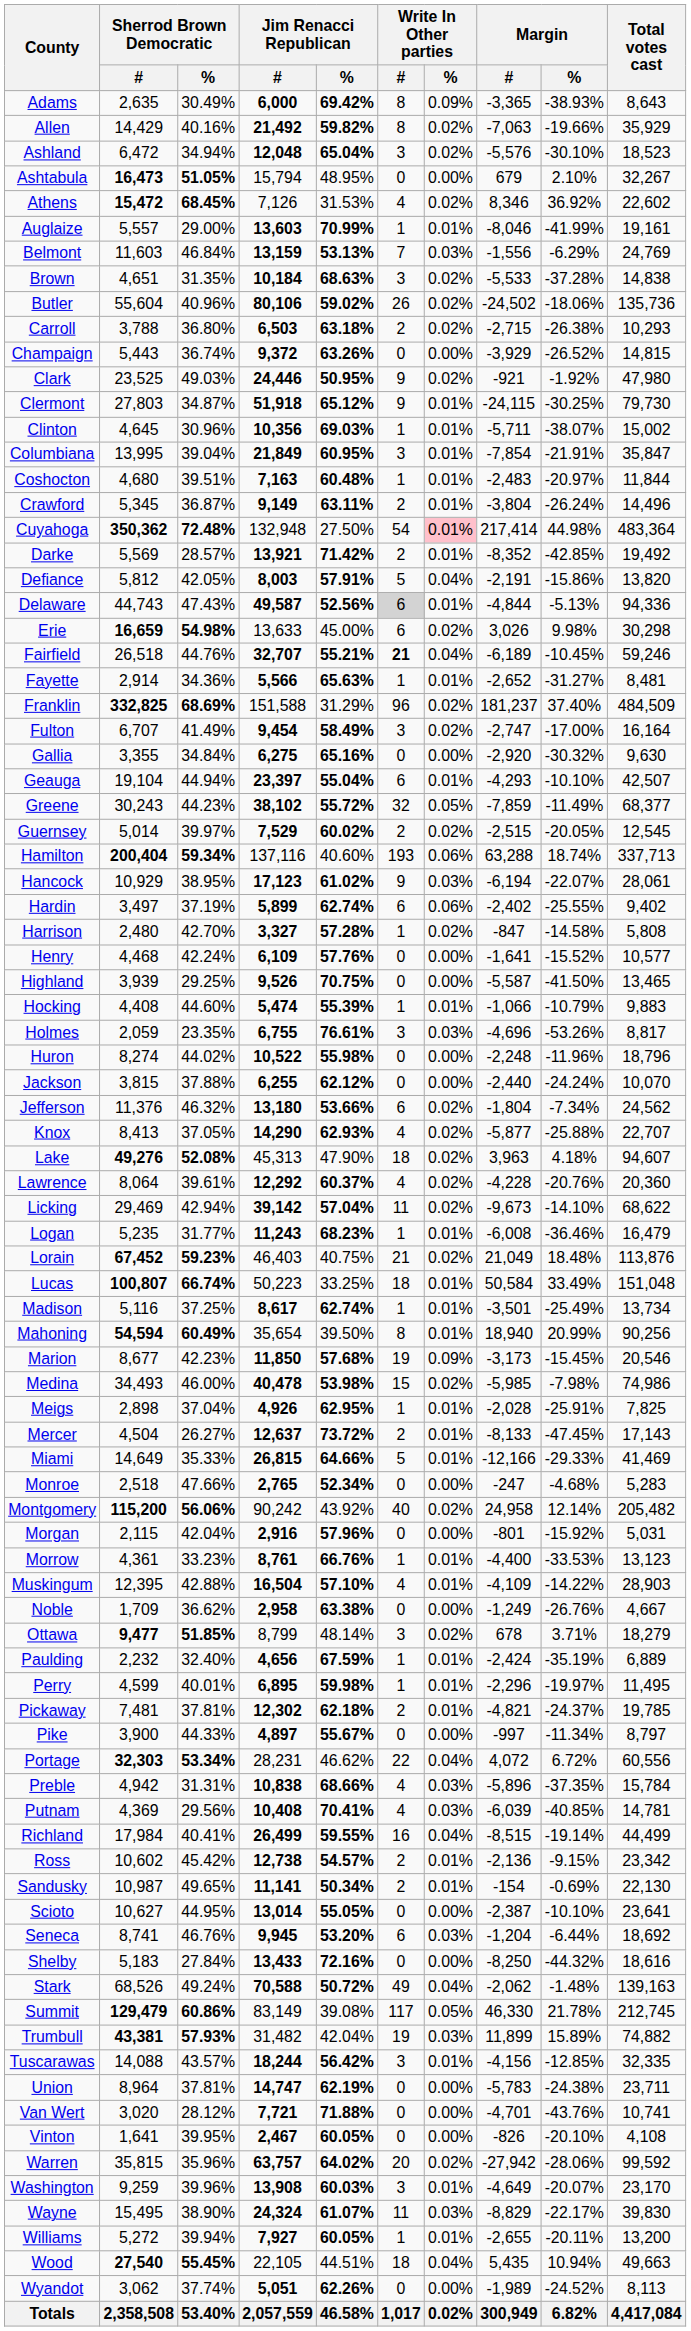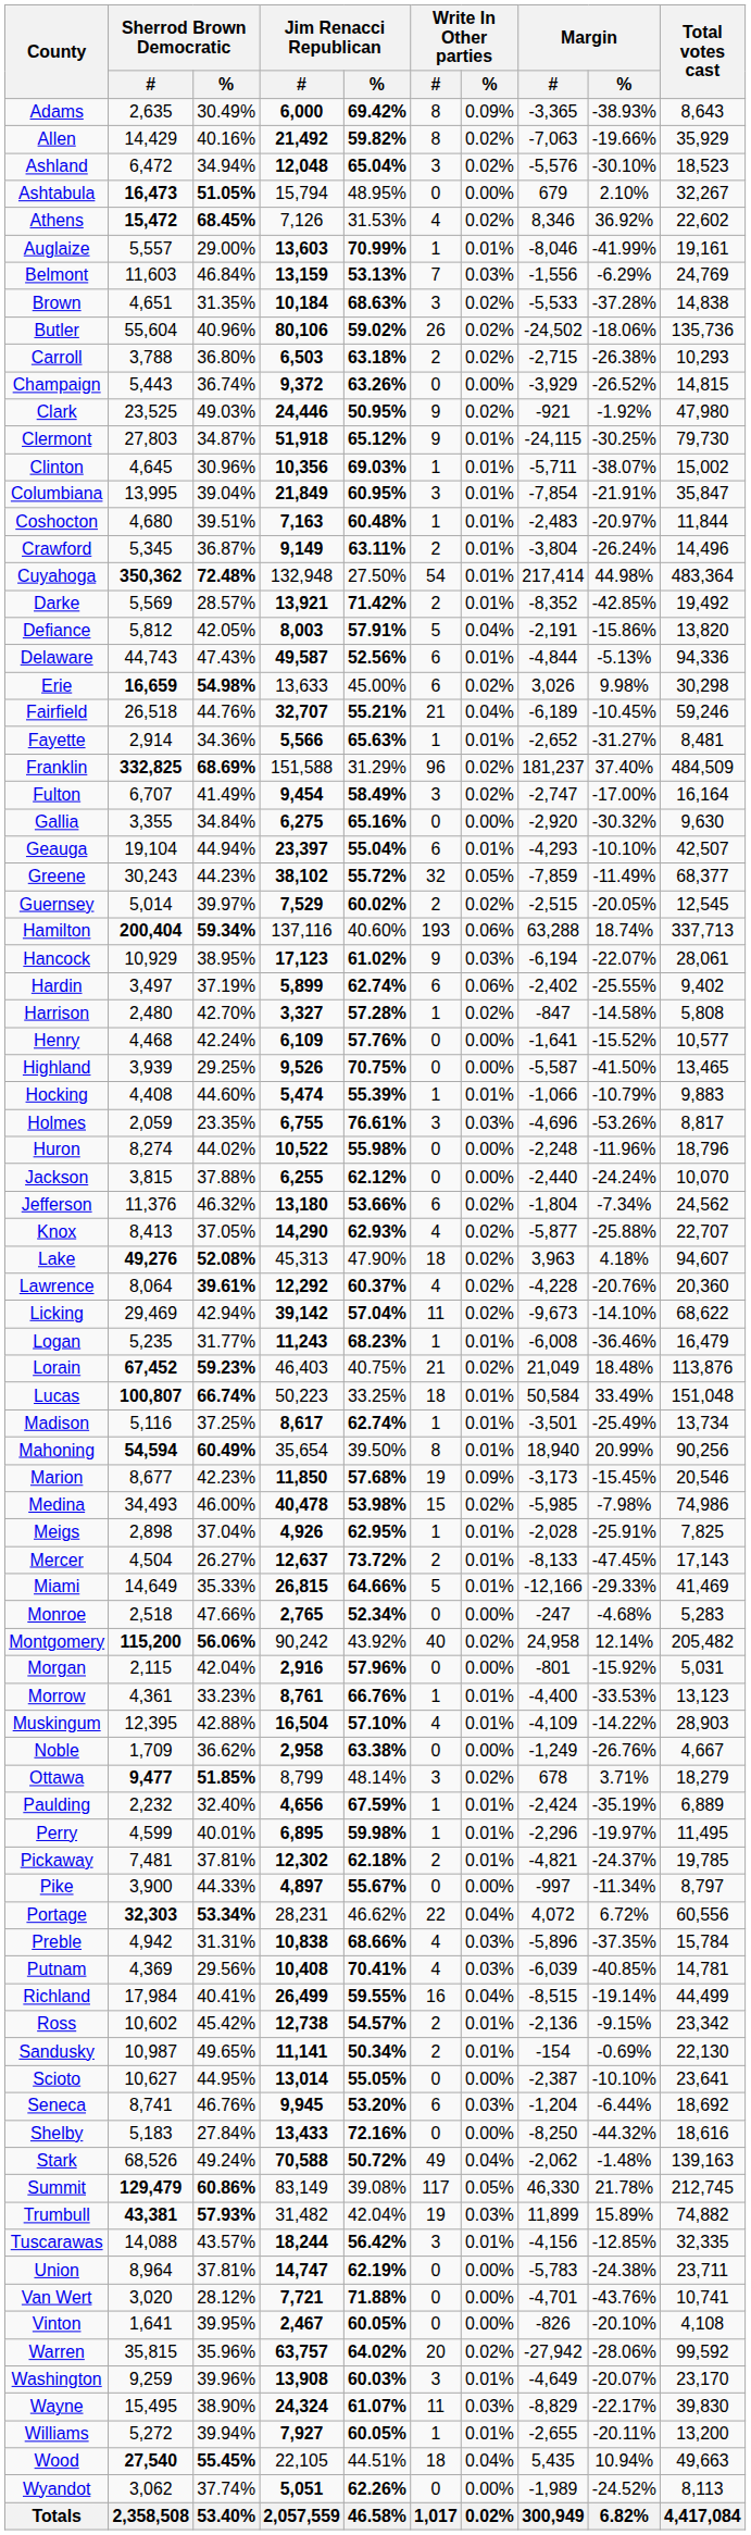Cuyahoga | Write In Other parties / %: pink background -> no background
Delaware | Write In Other parties / #: lightgrey background -> no background
Fairfield | Write In Other parties / #: bold -> normal
Lawrence | Sherrod Brown Democratic / %: normal -> bold
